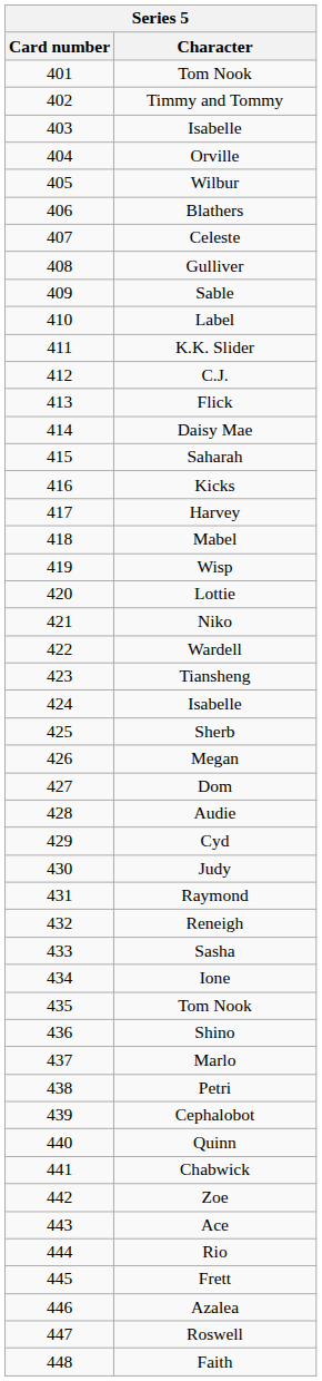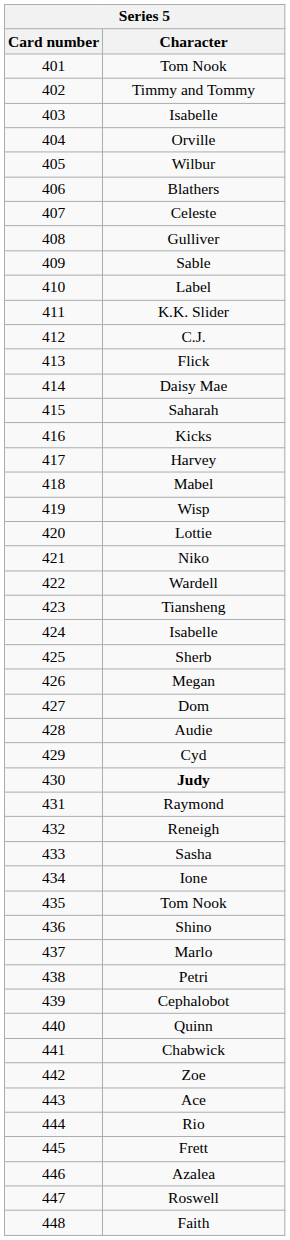row 32 | Character: normal -> bold
